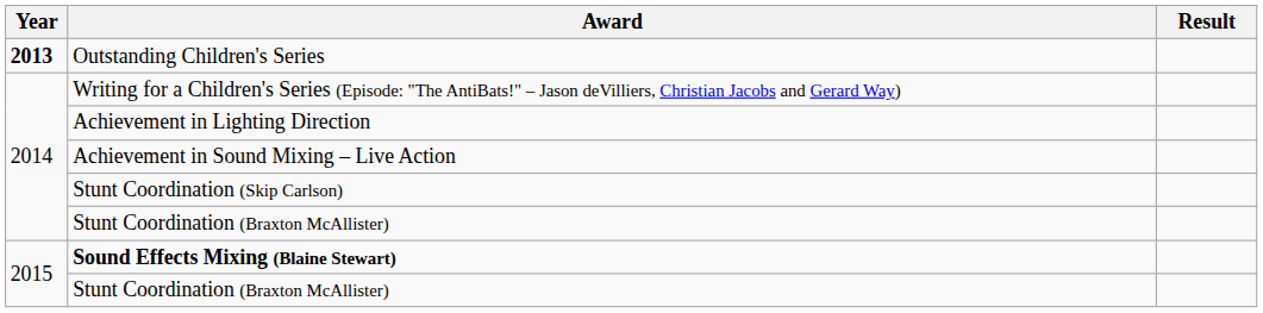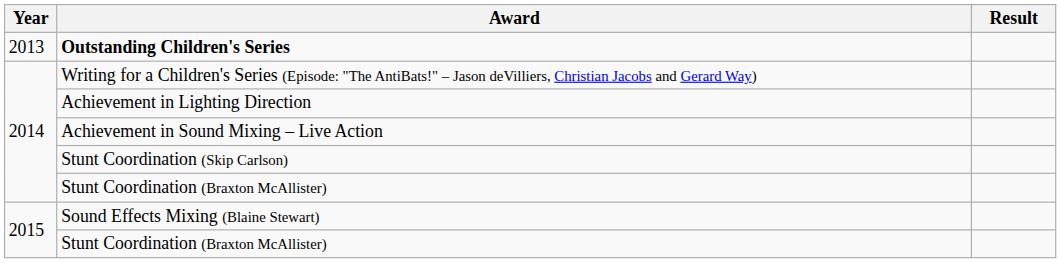Outstanding Children's Series | Year: bold -> normal
Outstanding Children's Series | Award: normal -> bold
Sound Effects Mixing (Blaine Stewart) | Award: bold -> normal
